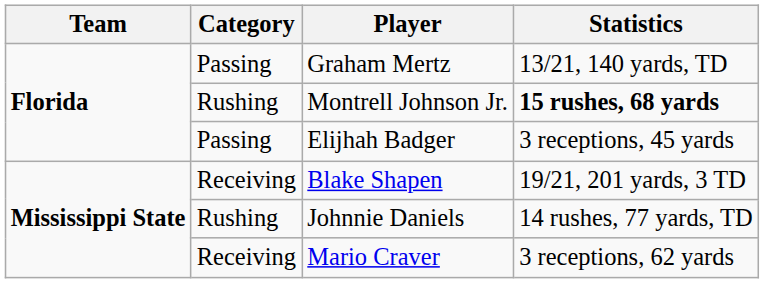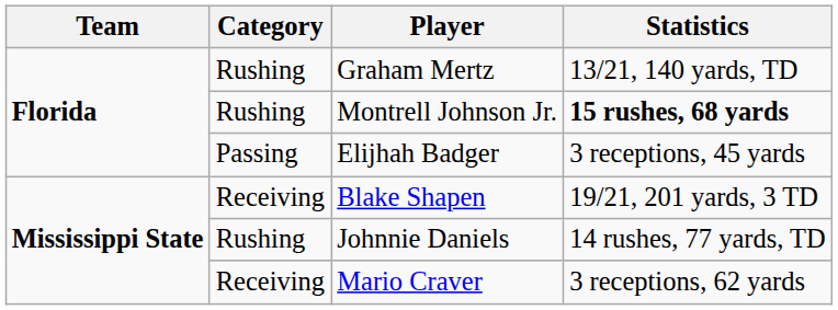Graham Mertz | Category: Passing -> Rushing
